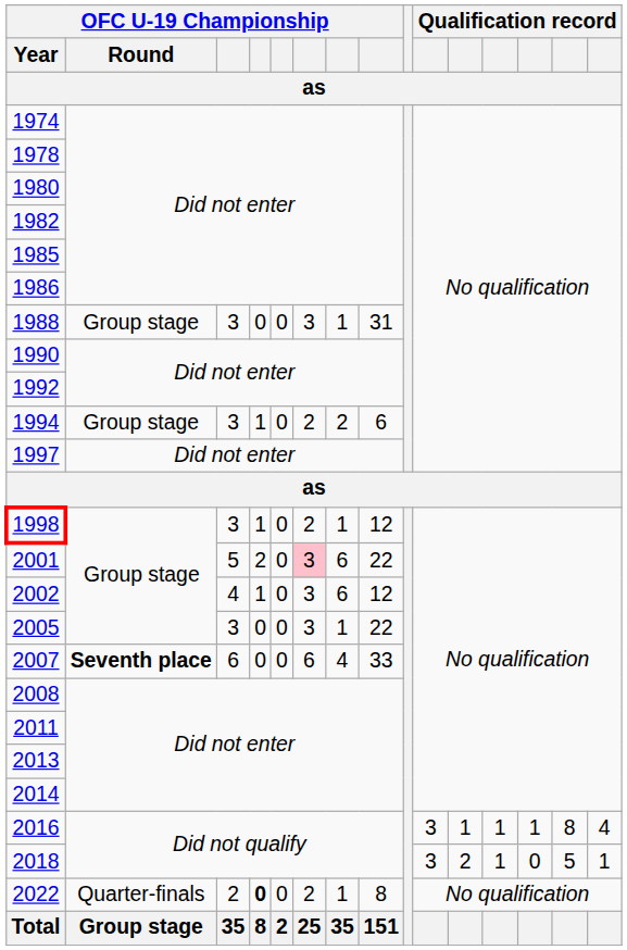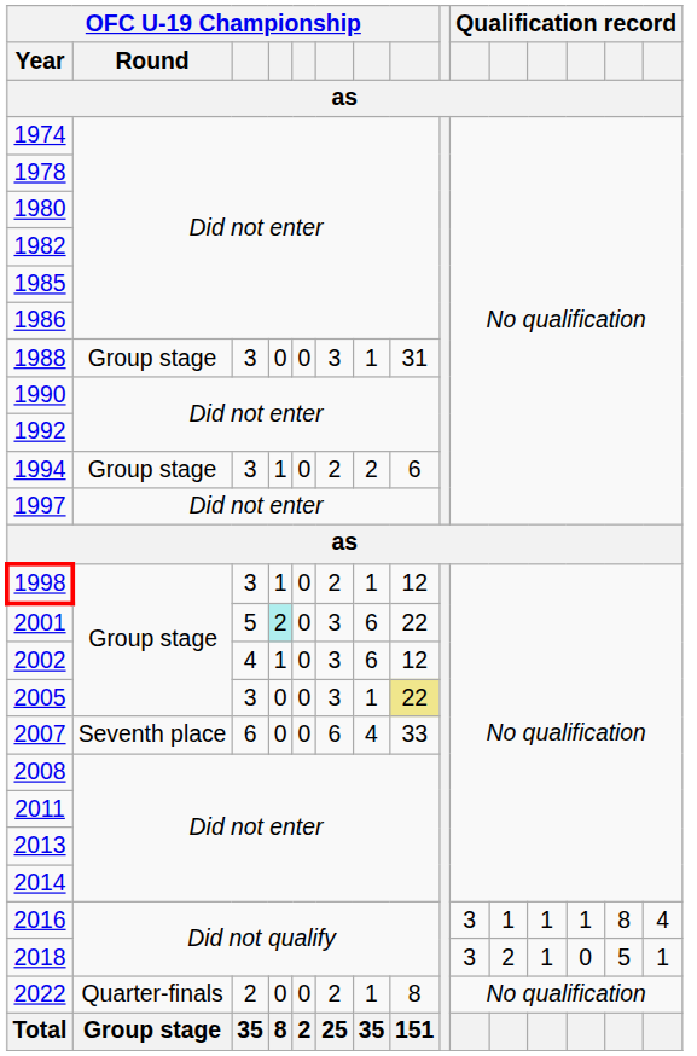2001 | column 4: no background -> paleturquoise background
2001 | column 6: pink background -> no background
2005 | column 8: no background -> khaki background
2007 | OFC U-19 Championship / Round: bold -> normal
2022 | column 4: bold -> normal
